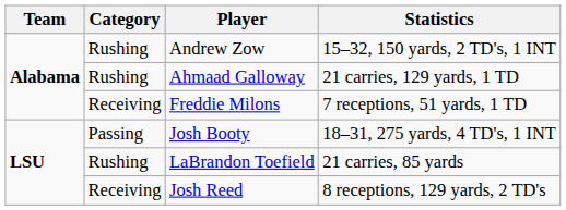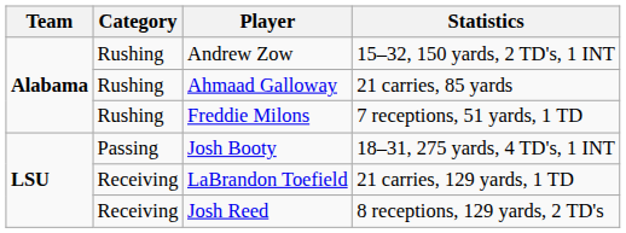Ahmaad Galloway | Statistics: 21 carries, 129 yards, 1 TD -> 21 carries, 85 yards
Freddie Milons | Category: Receiving -> Rushing
LaBrandon Toefield | Category: Rushing -> Receiving
LaBrandon Toefield | Statistics: 21 carries, 85 yards -> 21 carries, 129 yards, 1 TD
